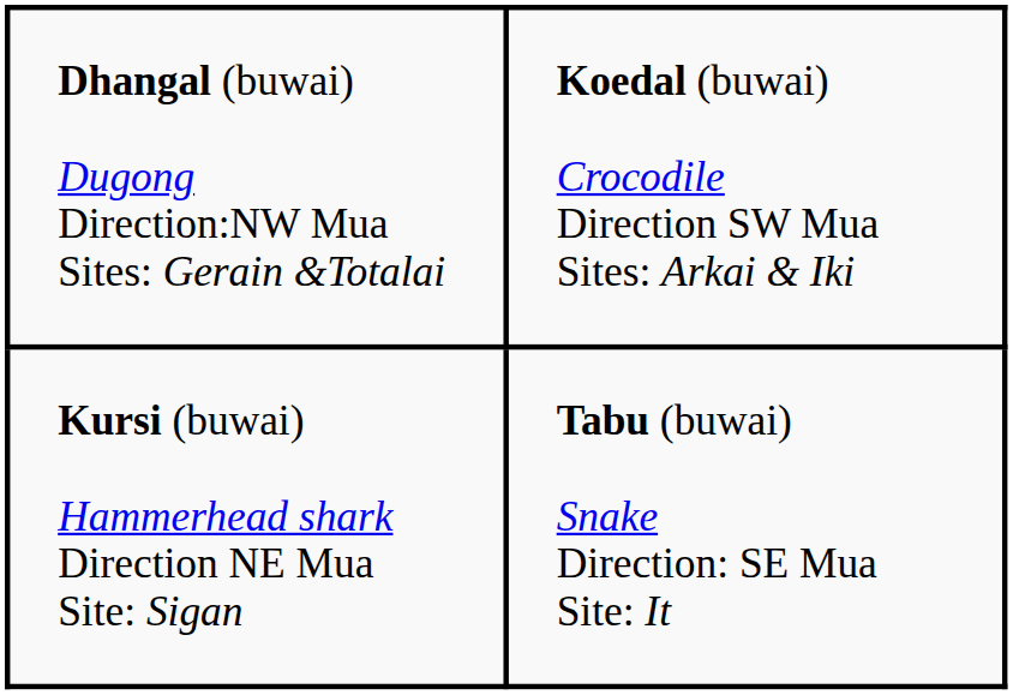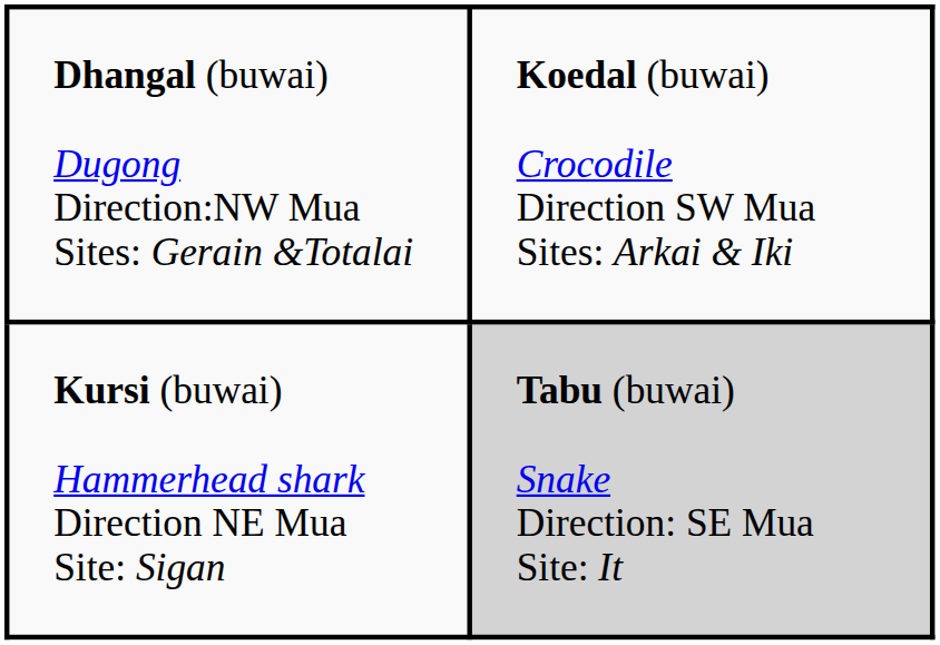Kursi (buwai) Hammerhead shark Direction NE Mua Site: Sigan | column 2: no background -> lightgrey background
